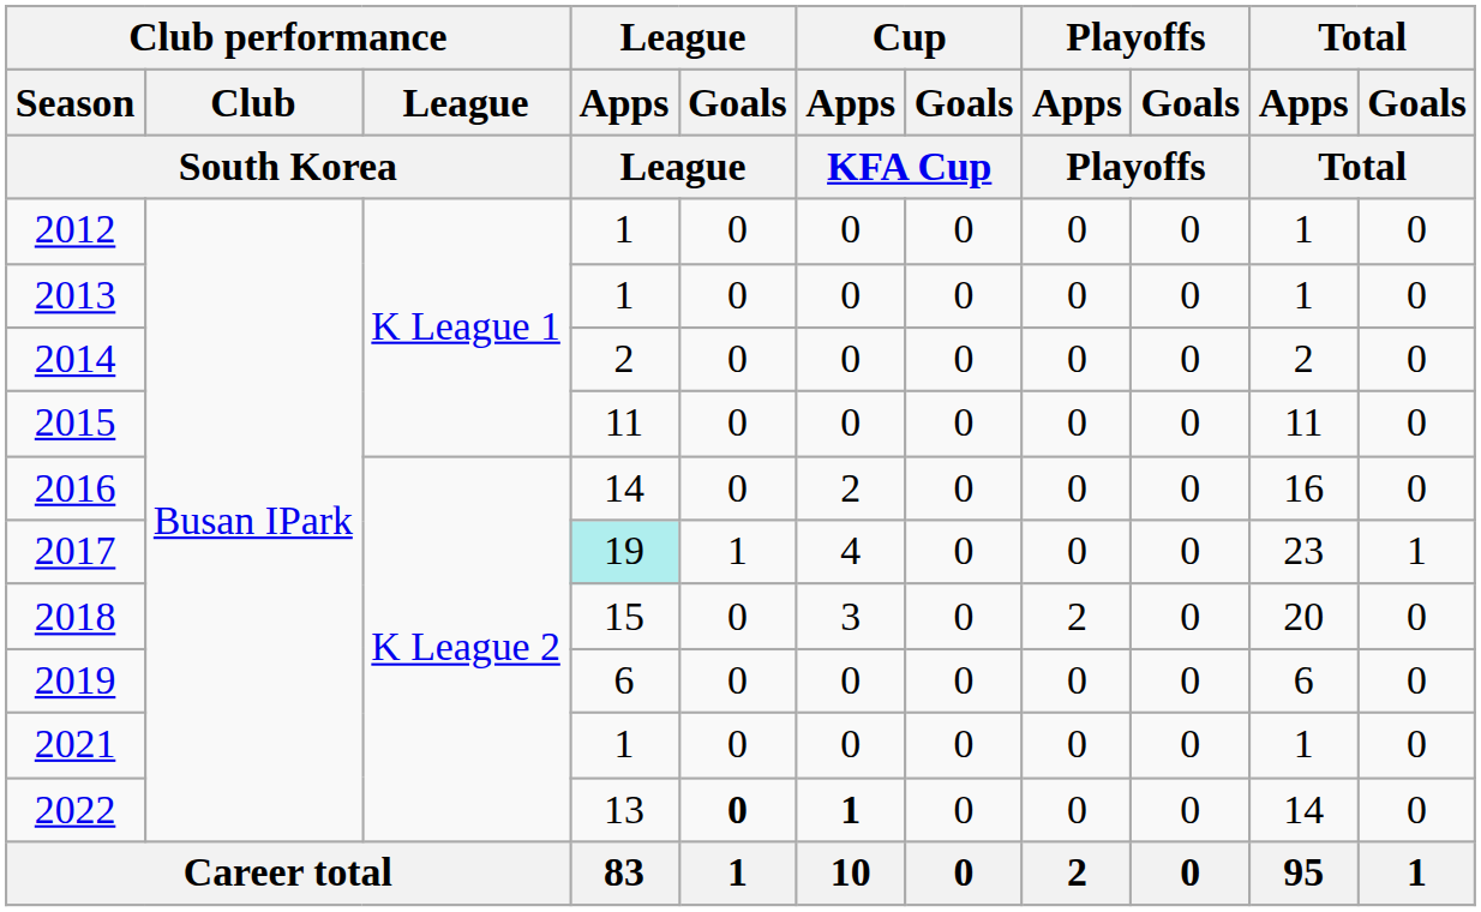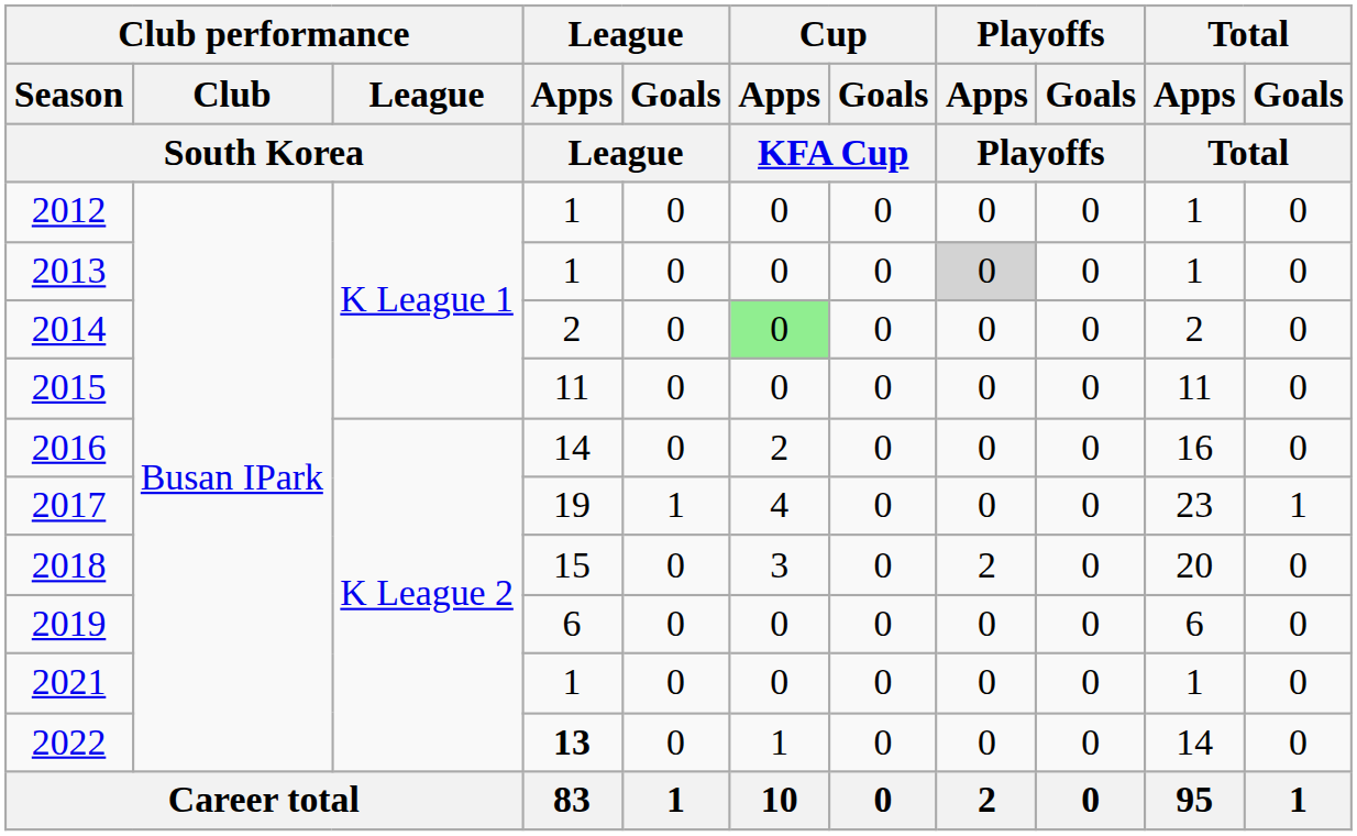2013 | Playoffs / Apps / Playoffs: no background -> lightgrey background
2014 | Cup / Apps / KFA Cup: no background -> lightgreen background
2017 | League / Apps / League: paleturquoise background -> no background
2022 | League / Apps / League: normal -> bold
2022 | League / Goals / League: bold -> normal
2022 | Cup / Apps / KFA Cup: bold -> normal
